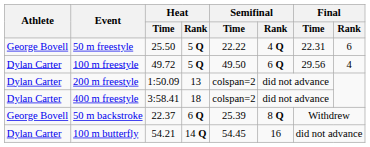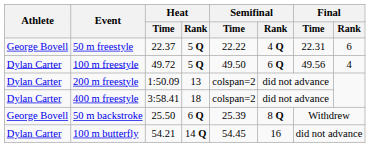50 m freestyle | Heat / Time: 25.50 -> 22.37
100 m freestyle | Final / Time: 29.56 -> 49.56
50 m backstroke | Heat / Time: 22.37 -> 25.50
